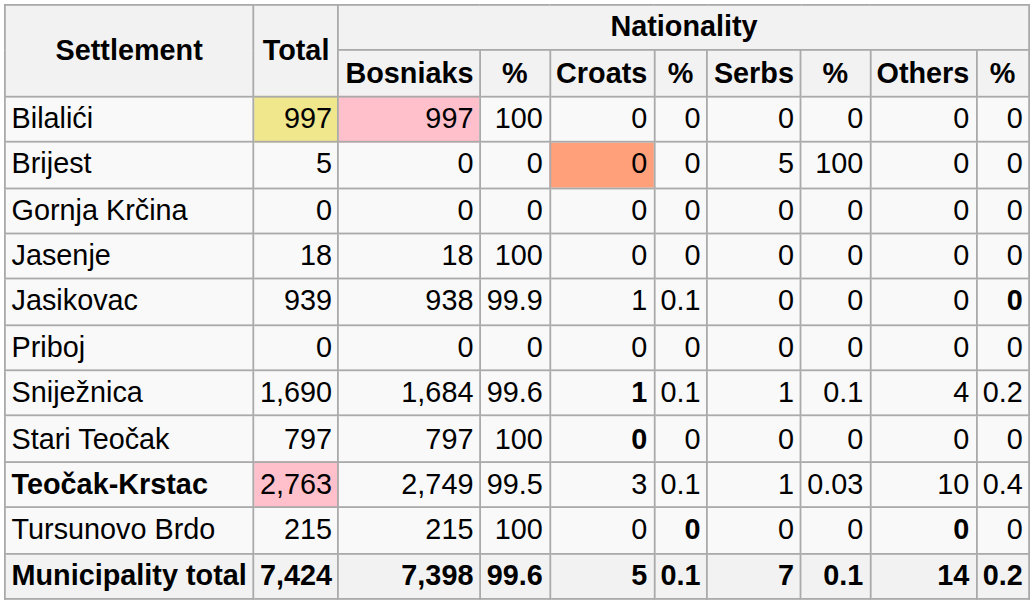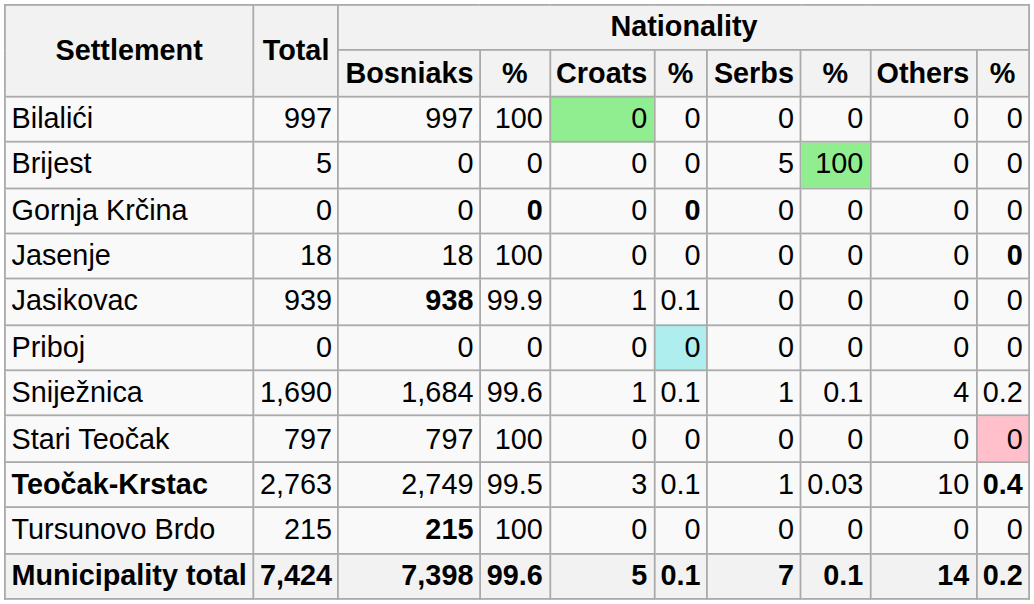Bilalići | Total: khaki background -> no background
Bilalići | Nationality / Bosniaks: pink background -> no background
Bilalići | Nationality / Croats: no background -> lightgreen background
Brijest | Nationality / Croats: lightsalmon background -> no background
Brijest | column 8: no background -> lightgreen background
Gornja Krčina | column 4: normal -> bold
Gornja Krčina | column 6: normal -> bold
Jasenje | column 10: normal -> bold
Jasikovac | Nationality / Bosniaks: normal -> bold
Jasikovac | column 10: bold -> normal
Priboj | column 6: no background -> paleturquoise background
Sniježnica | Nationality / Croats: bold -> normal
Stari Teočak | Nationality / Croats: bold -> normal
Stari Teočak | column 10: no background -> pink background
Teočak-Krstac | Total: pink background -> no background
Teočak-Krstac | column 10: normal -> bold
Tursunovo Brdo | Nationality / Bosniaks: normal -> bold
Tursunovo Brdo | column 6: bold -> normal
Tursunovo Brdo | Nationality / Others: bold -> normal
